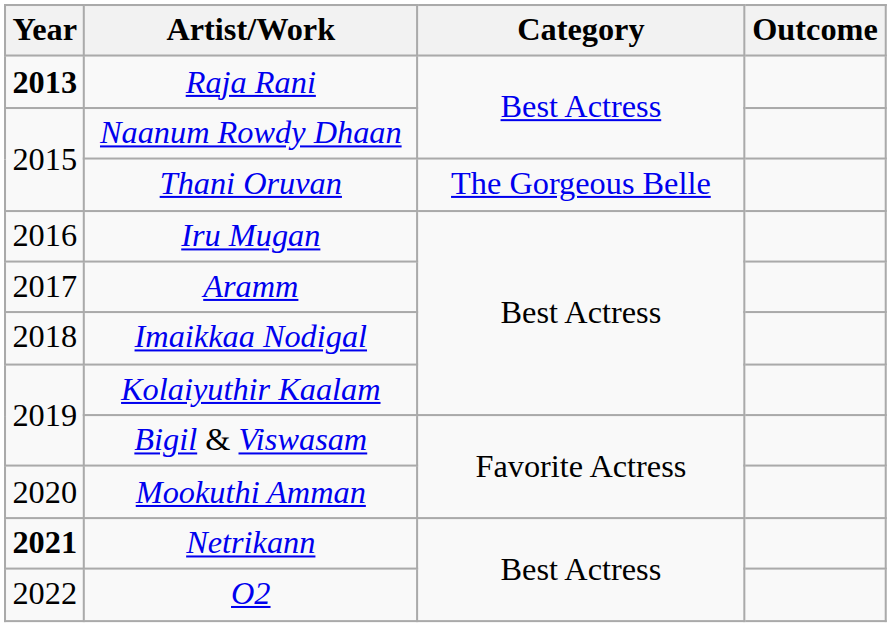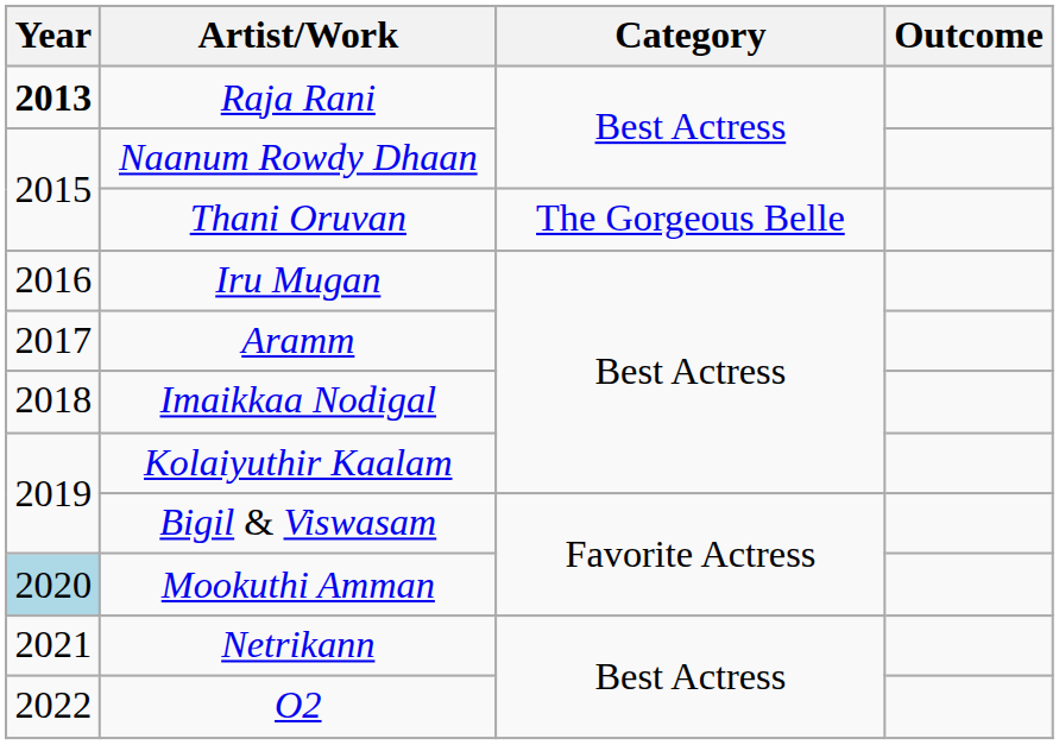Mookuthi Amman | Year: no background -> lightblue background
Netrikann | Year: bold -> normal
